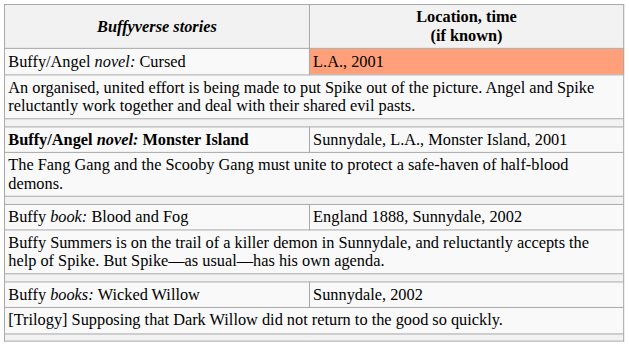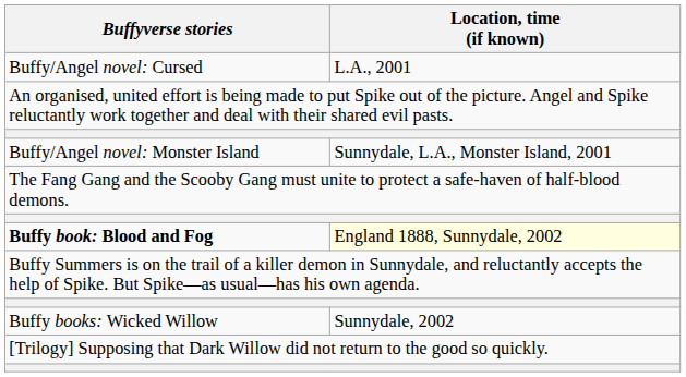Buffy/Angel novel: Cursed | Location, time (if known): lightsalmon background -> no background
Buffy/Angel novel: Monster Island | Buffyverse stories: bold -> normal
Buffy book: Blood and Fog | Buffyverse stories: normal -> bold
Buffy book: Blood and Fog | Location, time (if known): no background -> lightyellow background
